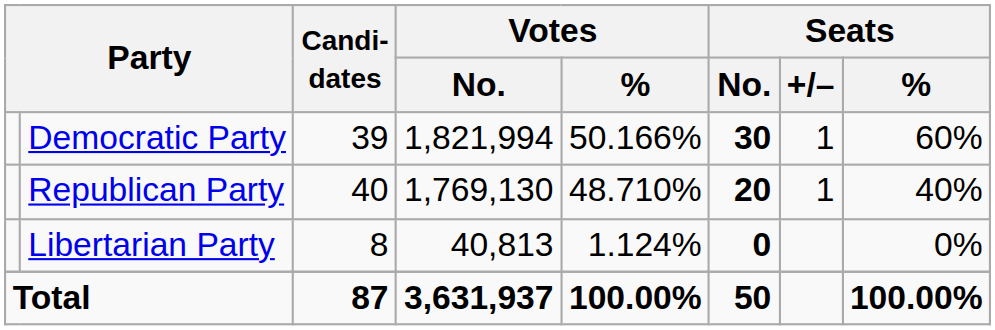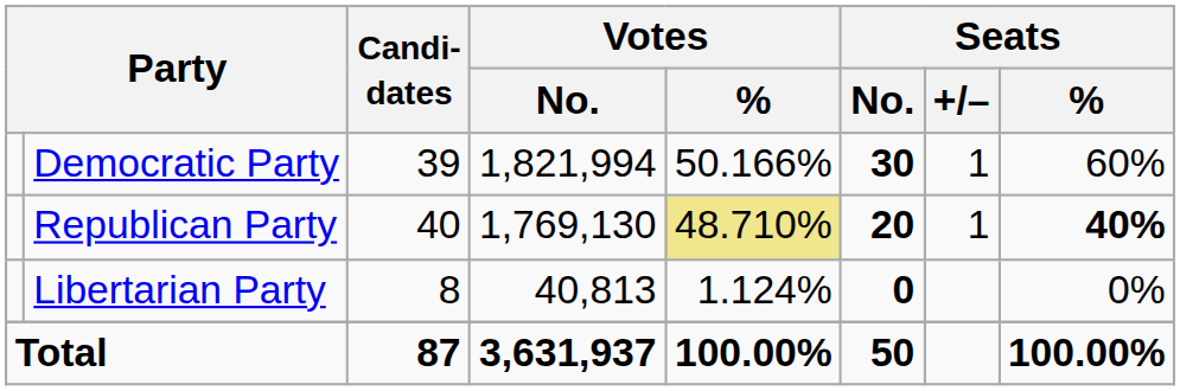Republican Party | Votes / %: no background -> khaki background
Republican Party | Seats / %: normal -> bold
